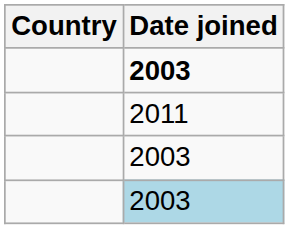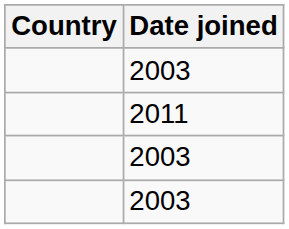row 2 | Date joined: bold -> normal
row 5 | Date joined: lightblue background -> no background
